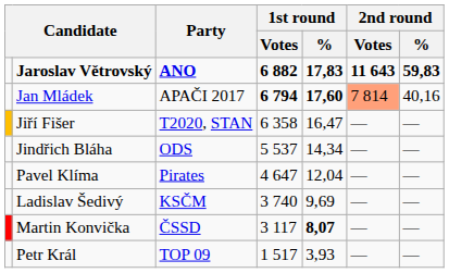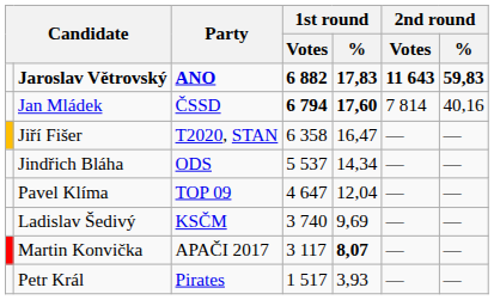Jan Mládek | Party: APAČI 2017 -> ČSSD
Jan Mládek | 2nd round / Votes: lightsalmon background -> no background
Pavel Klíma | Party: Pirates -> TOP 09
Martin Konvička | Party: ČSSD -> APAČI 2017
Petr Král | Party: TOP 09 -> Pirates
